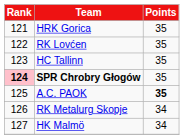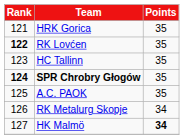RK Lovćen | Rank: normal -> bold
SPR Chrobry Głogów | Rank: pink background -> no background
A.C. PAOK | Points: bold -> normal
HK Malmö | Points: normal -> bold
